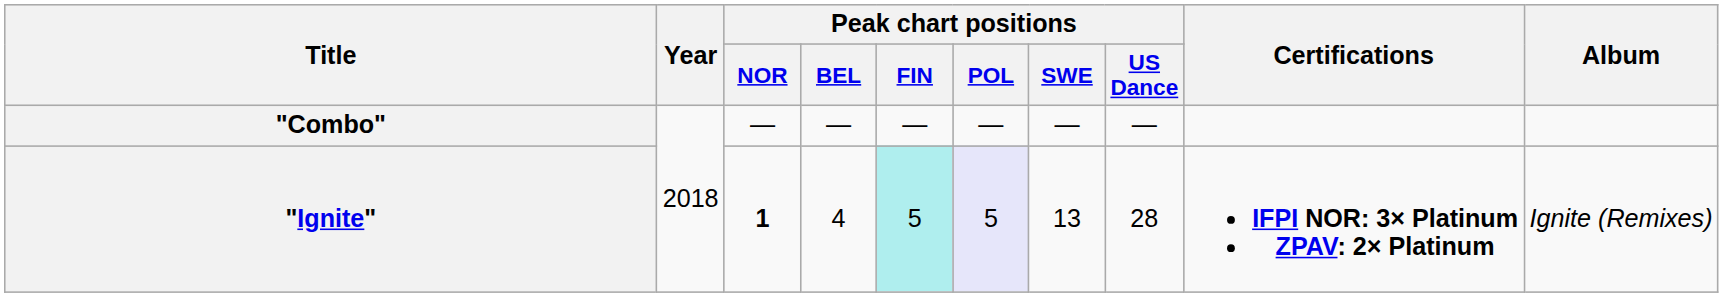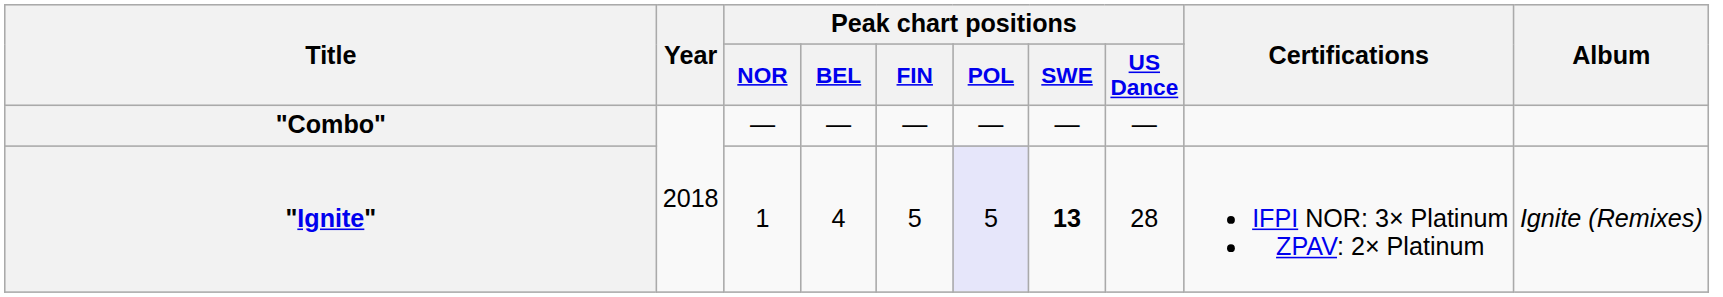"Ignite" | Peak chart positions / NOR: bold -> normal
"Ignite" | Peak chart positions / FIN: paleturquoise background -> no background
"Ignite" | Peak chart positions / SWE: normal -> bold
"Ignite" | Certifications: bold -> normal
